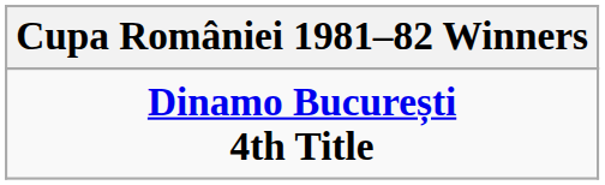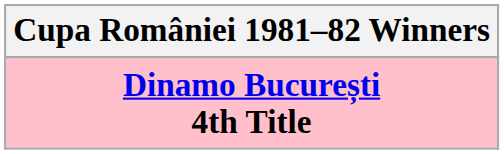row 2 | column 1: no background -> pink background
